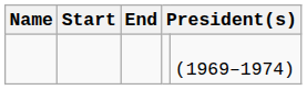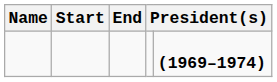row 2 | column 5: normal -> bold
